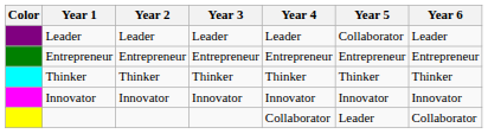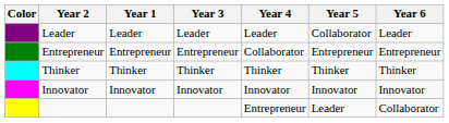columns swapped: Year 1 <-> Year 2
row 3 | Year 4: Entrepreneur -> Collaborator
row 6 | Year 4: Collaborator -> Entrepreneur
